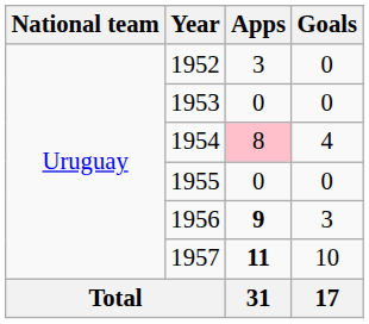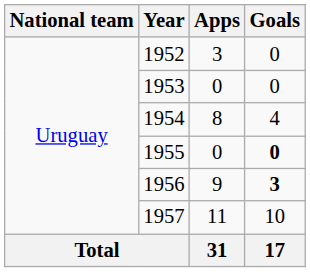1954 | Apps: pink background -> no background
1955 | Goals: normal -> bold
1956 | Apps: bold -> normal
1956 | Goals: normal -> bold
1957 | Apps: bold -> normal
